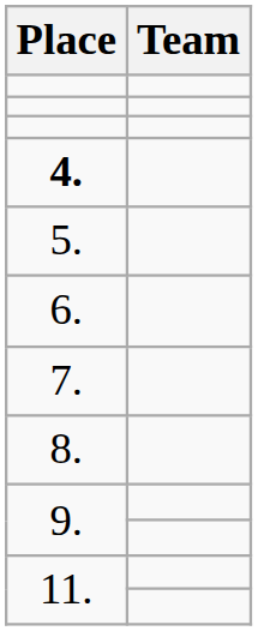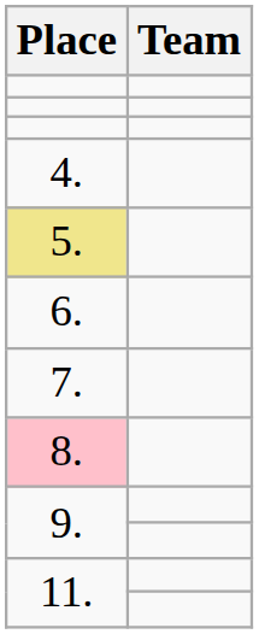row 5 | Place: bold -> normal
row 6 | Place: no background -> khaki background
row 9 | Place: no background -> pink background
